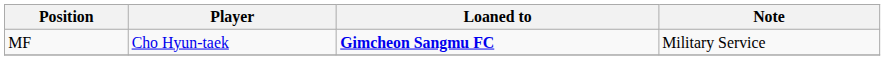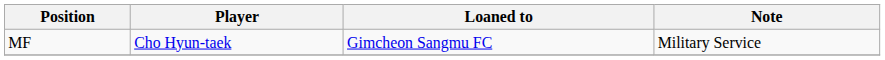MF | Loaned to: bold -> normal
